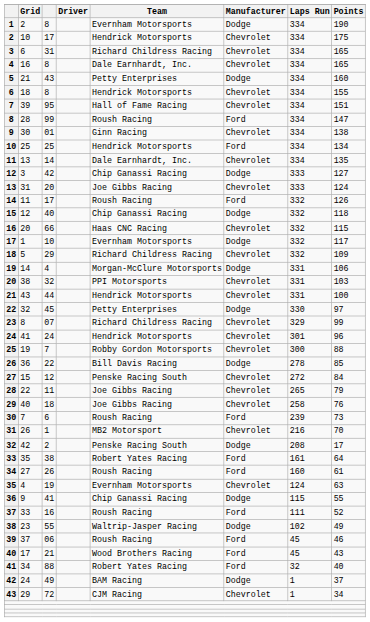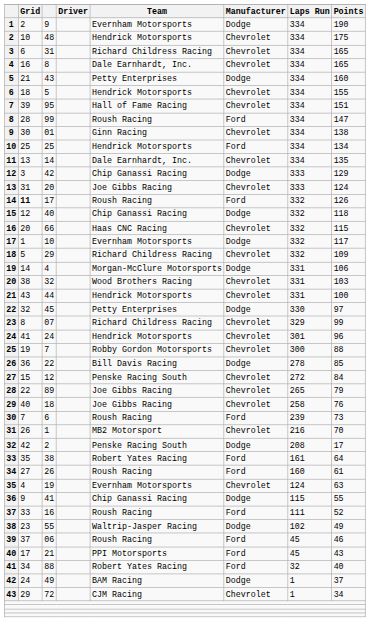row 2 | column 3: 8 -> 9
row 3 | column 3: 17 -> 48
row 7 | column 3: 8 -> 5
row 13 | Points: 127 -> 129
row 15 | Grid: normal -> bold
row 21 | Team: PPI Motorsports -> Wood Brothers Racing
row 29 | column 3: 11 -> 89
row 41 | Team: Wood Brothers Racing -> PPI Motorsports
